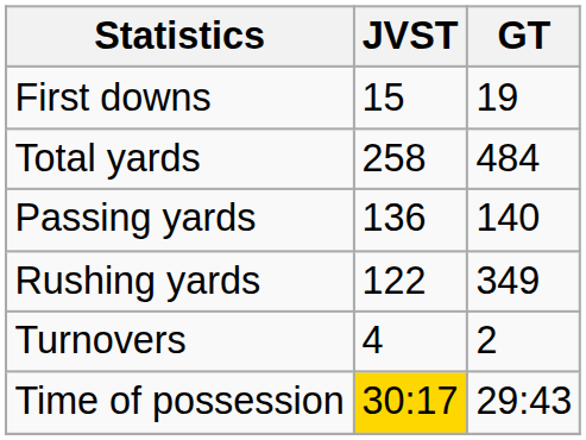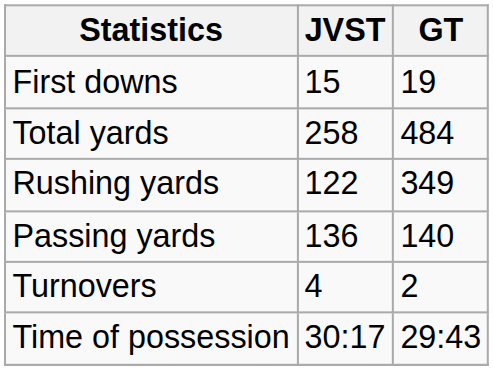rows swapped: Rushing yards <-> Passing yards
Time of possession | JVST: gold background -> no background
